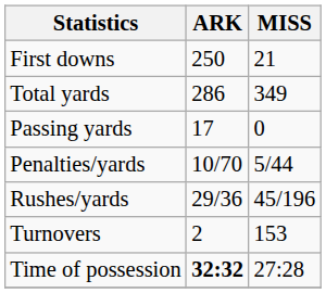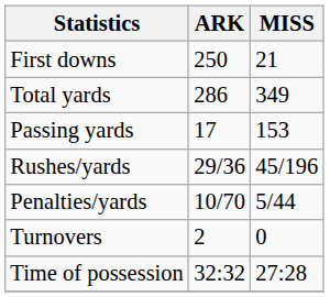Passing yards | MISS: 0 -> 153
rows swapped: Rushes/yards <-> Penalties/yards
Turnovers | MISS: 153 -> 0
Time of possession | ARK: bold -> normal
